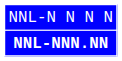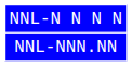row 2 | column 1: bold -> normal
